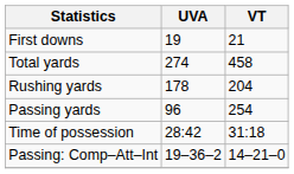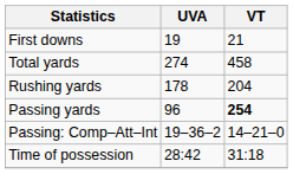Passing yards | VT: normal -> bold
rows swapped: Passing: Comp–Att–Int <-> Time of possession
